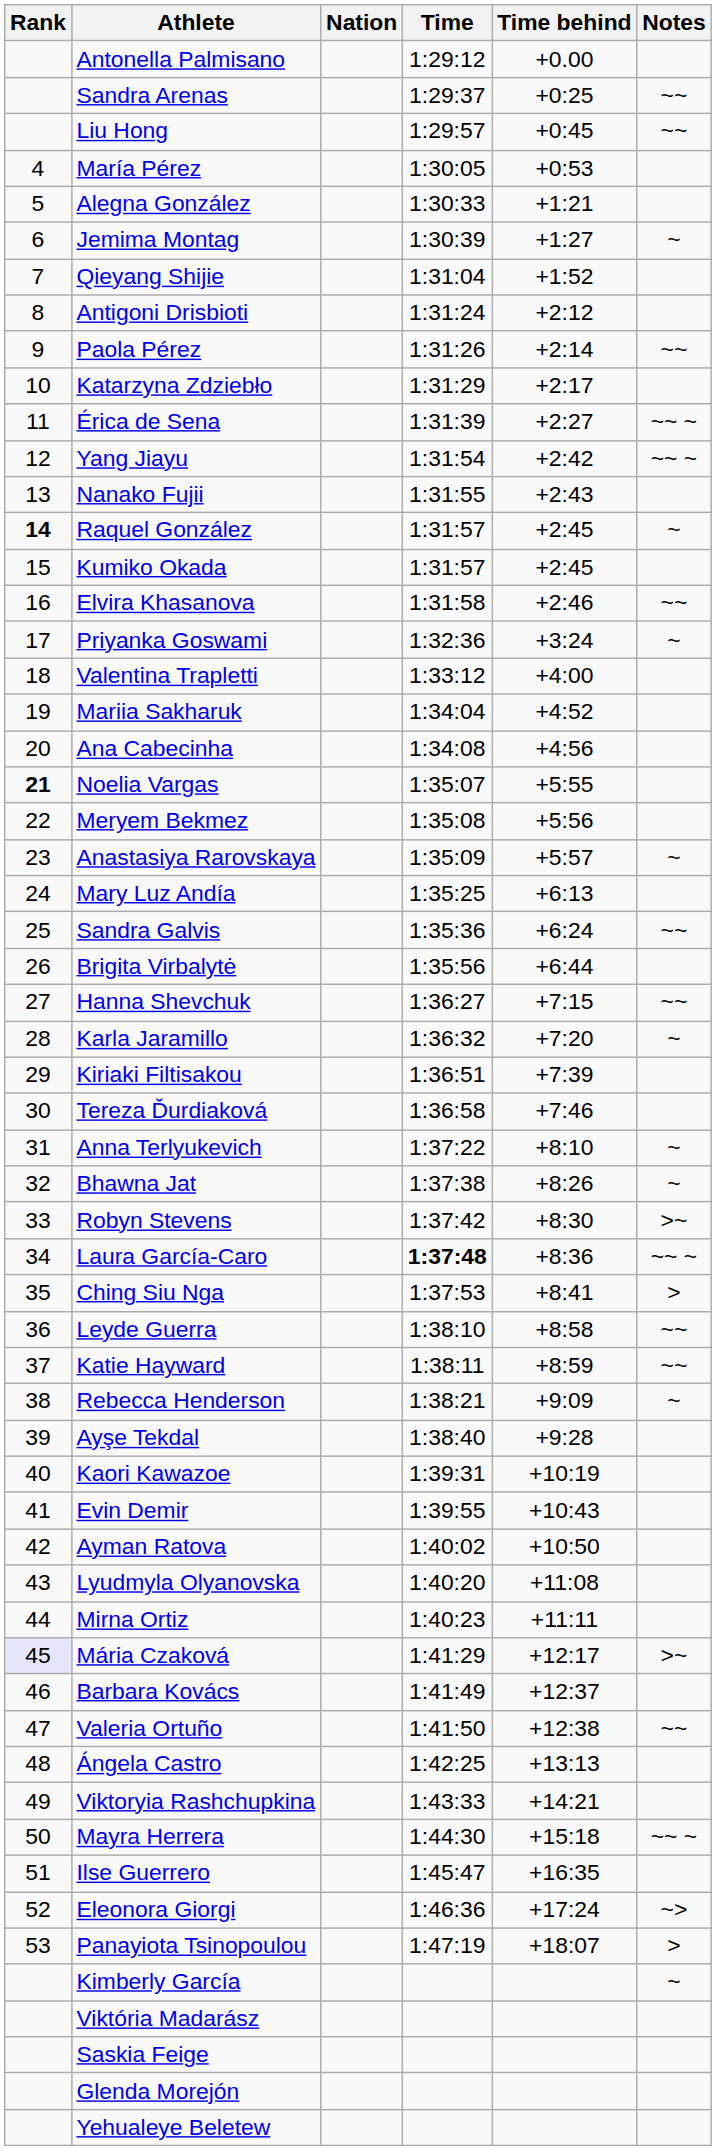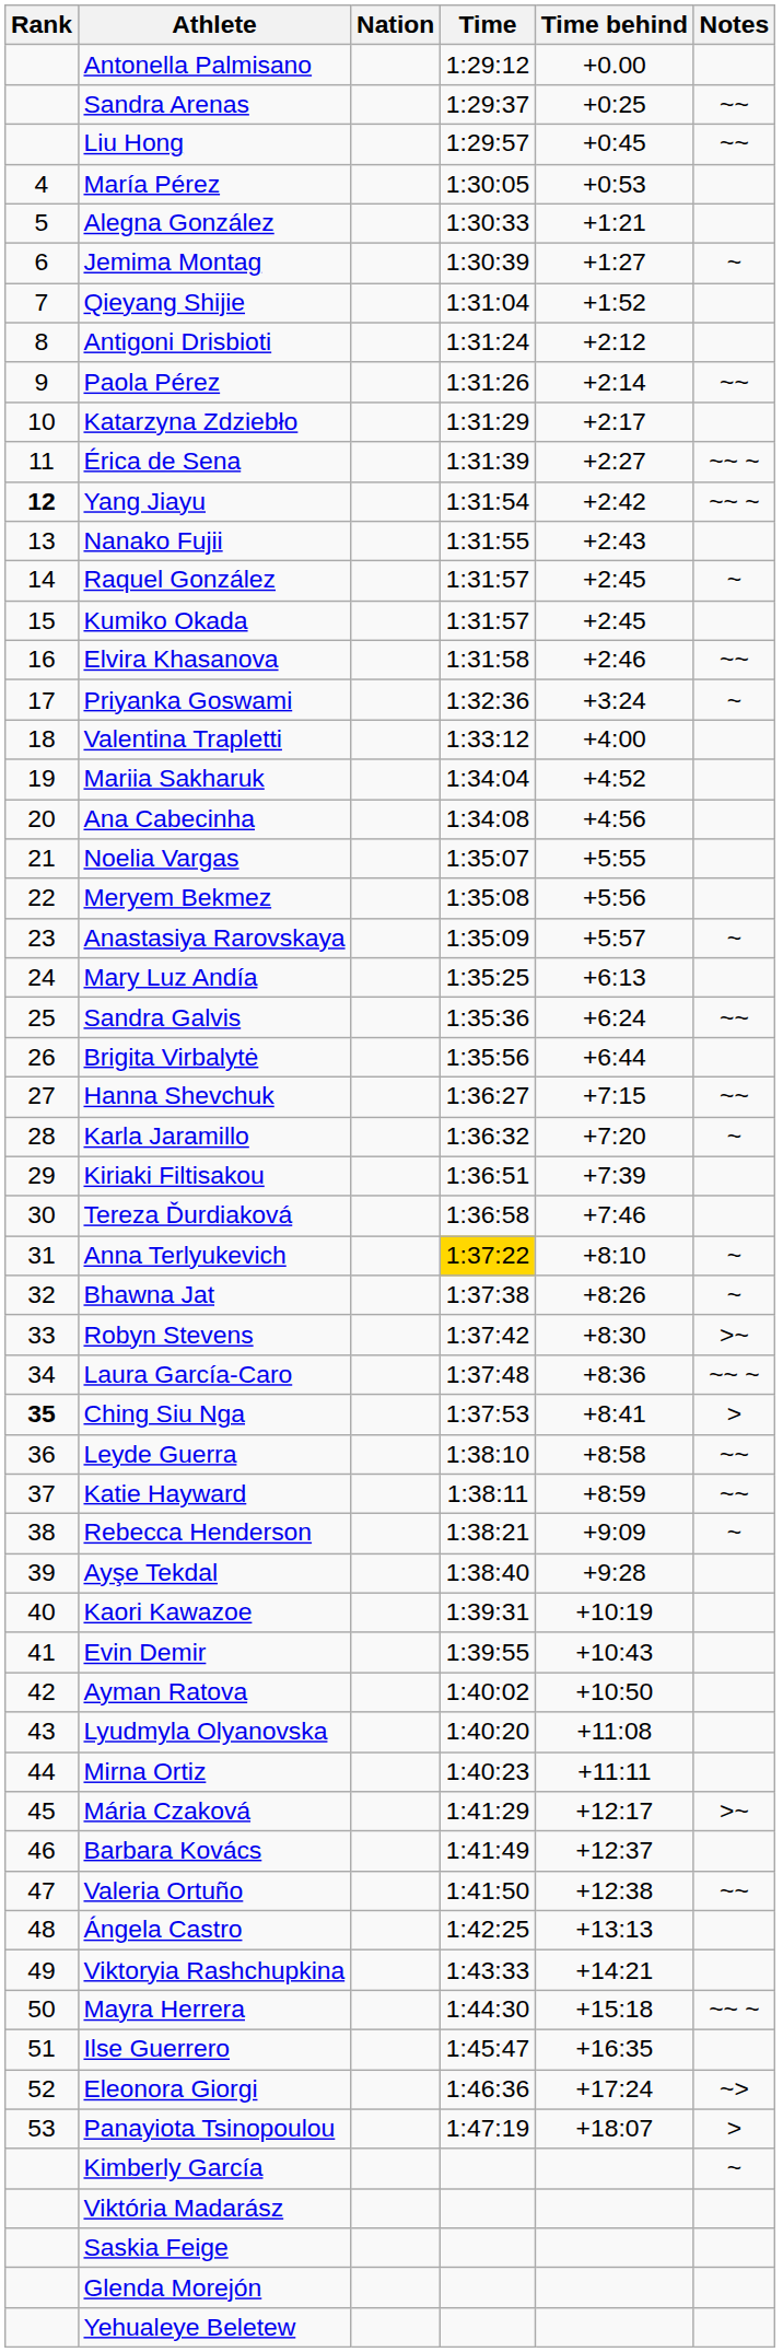Yang Jiayu | Rank: normal -> bold
Raquel González | Rank: bold -> normal
Noelia Vargas | Rank: bold -> normal
Anna Terlyukevich | Time: no background -> gold background
Laura García-Caro | Time: bold -> normal
Ching Siu Nga | Rank: normal -> bold
Mária Czaková | Rank: lavender background -> no background
